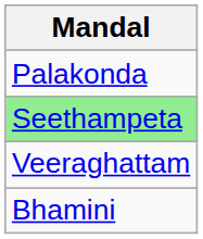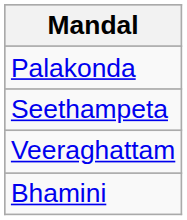row 3 | column 1: lightgreen background -> no background
